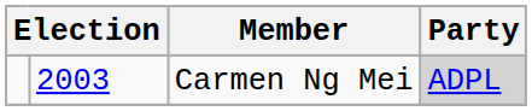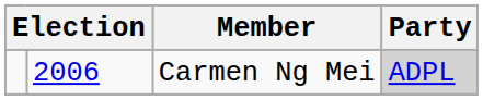Carmen Ng Mei | column 2: 2003 -> 2006
